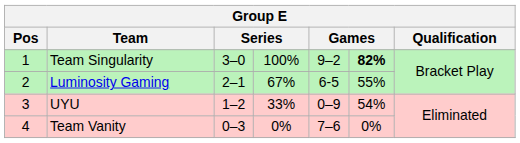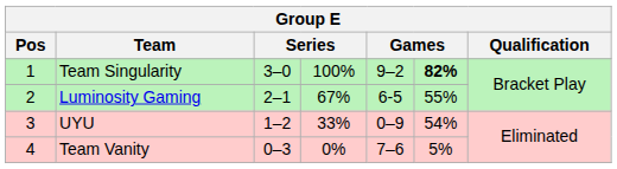Team Vanity | column 6: 0% -> 5%
